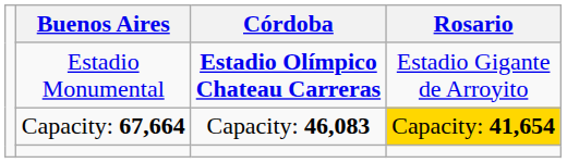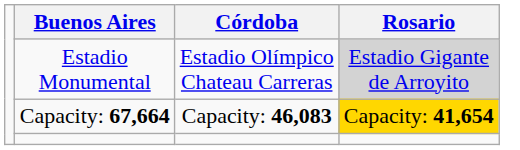Estadio Monumental | Córdoba: bold -> normal
Estadio Monumental | Rosario: no background -> lightgrey background
